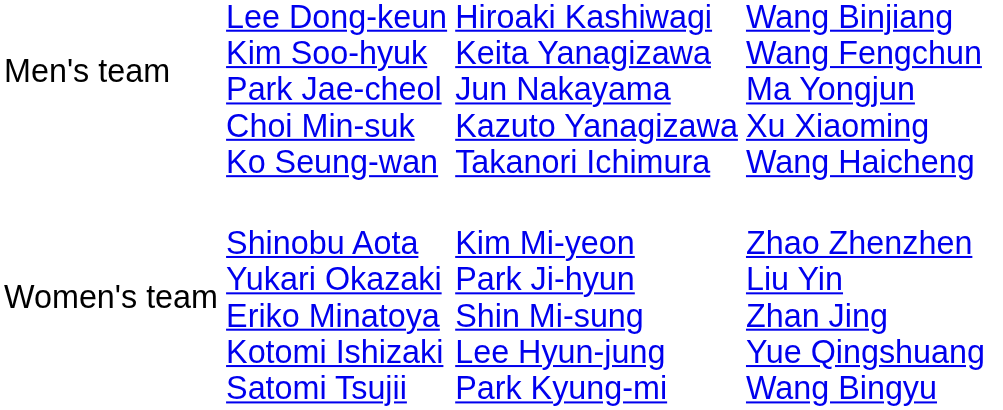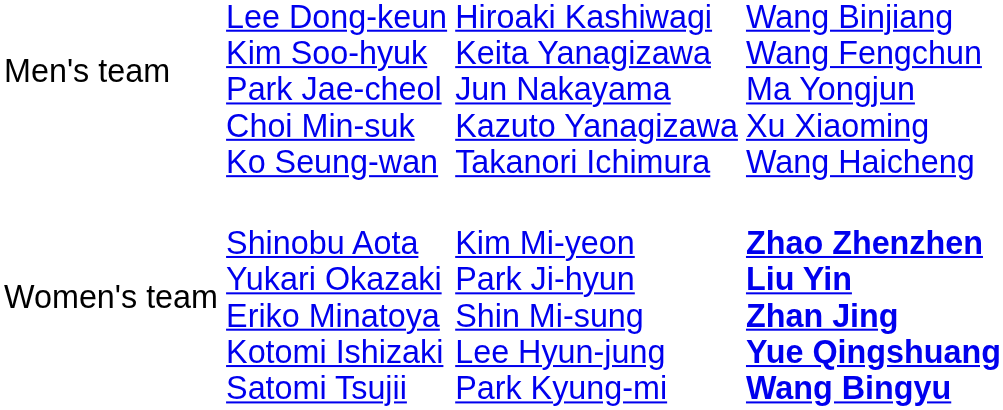Women's team | column 4: normal -> bold
